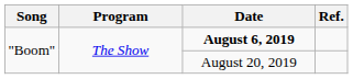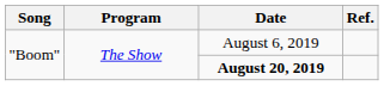August 6, 2019 | Date: bold -> normal
August 20, 2019 | Date: normal -> bold
